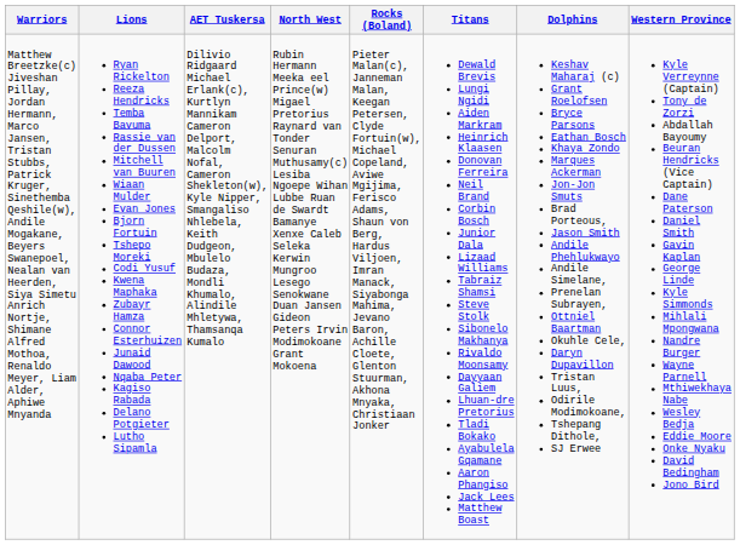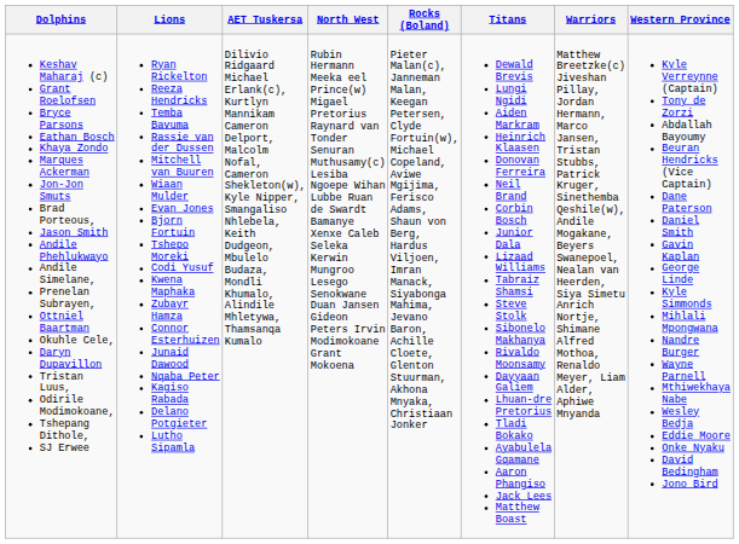columns swapped: Dolphins <-> Warriors
